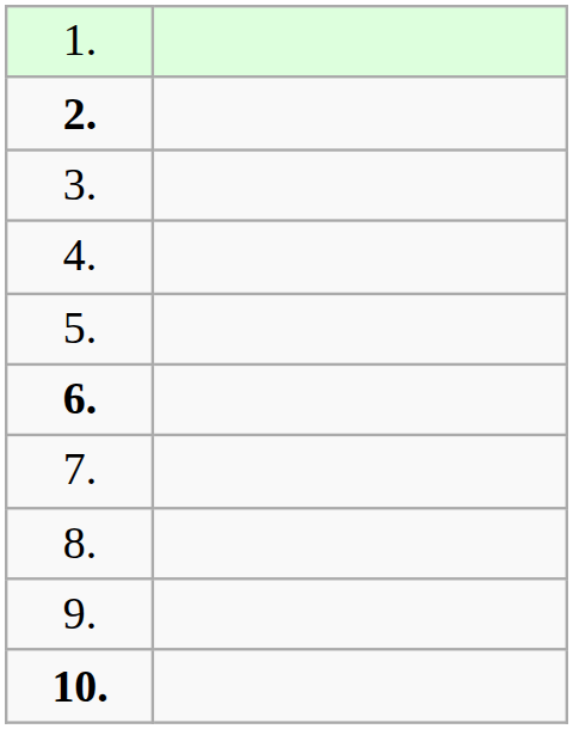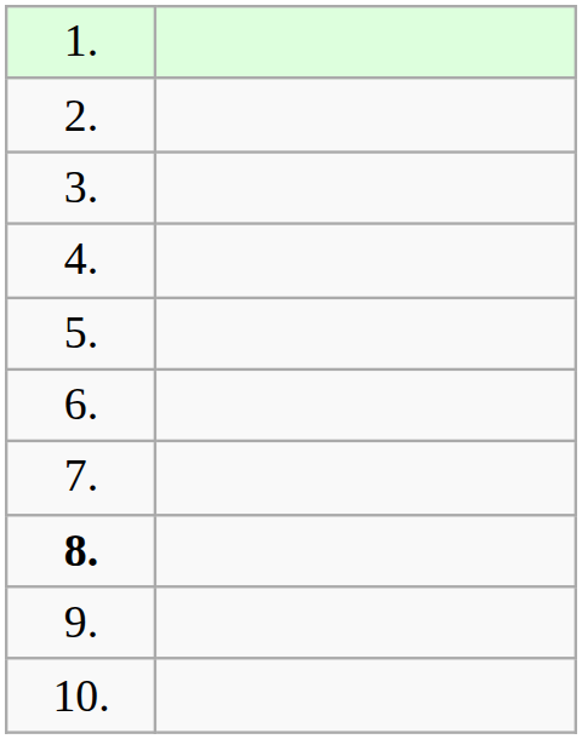2. | column 1: bold -> normal
6. | column 1: bold -> normal
8. | column 1: normal -> bold
10. | column 1: bold -> normal
